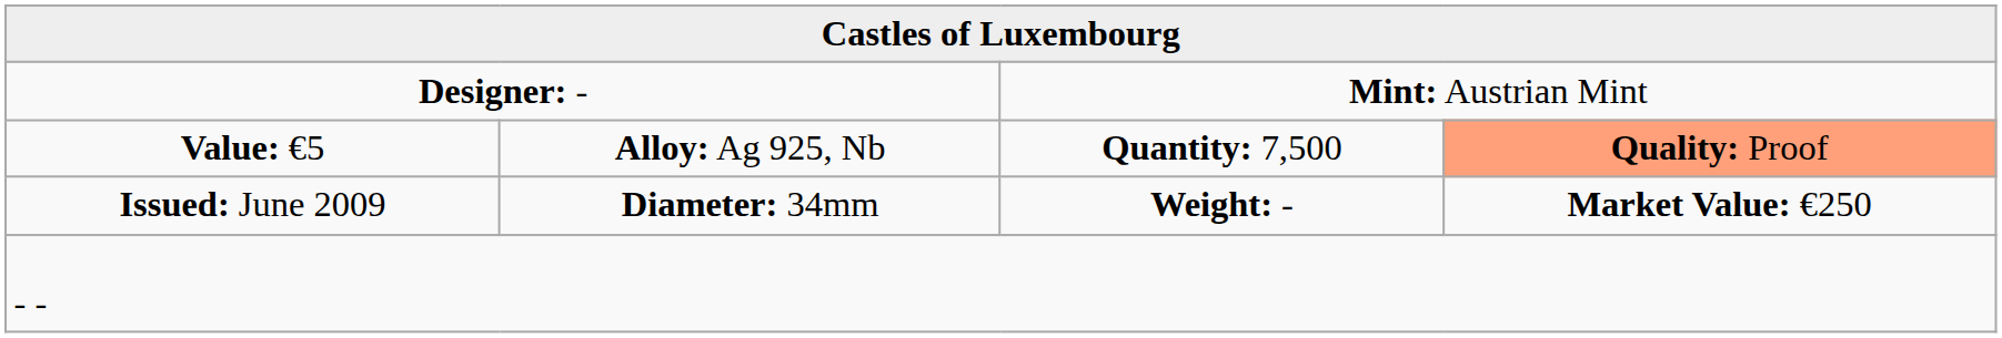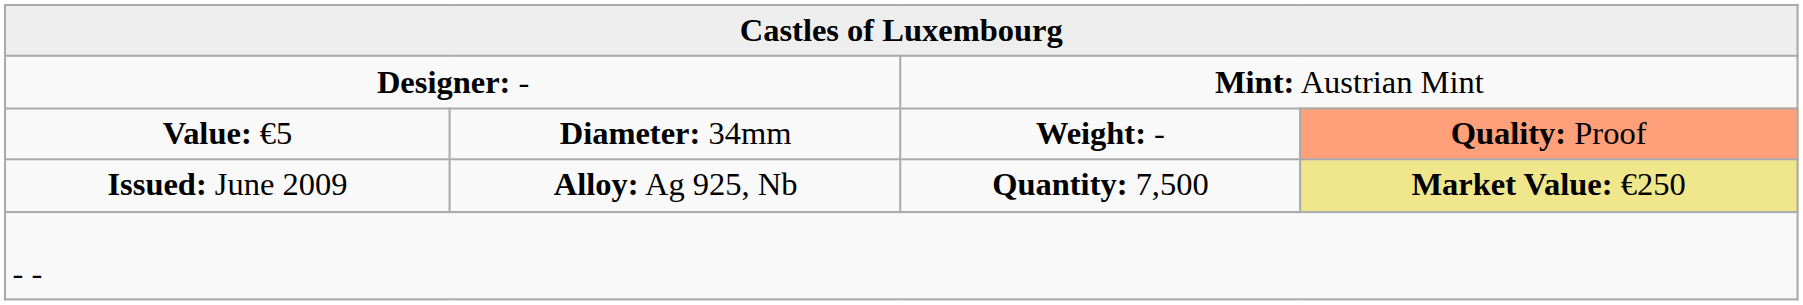Value: €5 | column 2: Alloy: Ag 925, Nb -> Diameter: 34mm
Value: €5 | column 3: Quantity: 7,500 -> Weight: -
Issued: June 2009 | column 2: Diameter: 34mm -> Alloy: Ag 925, Nb
Issued: June 2009 | column 3: Weight: - -> Quantity: 7,500
Issued: June 2009 | column 4: no background -> khaki background
